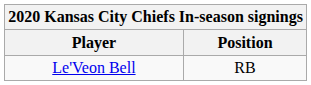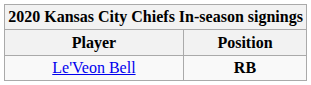Le'Veon Bell | Position: normal -> bold
